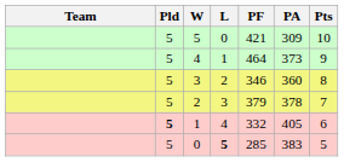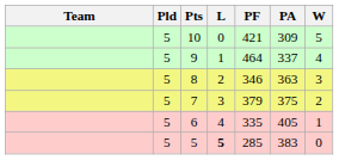columns swapped: W <-> Pts
row 3 | PA: 373 -> 337
row 4 | PA: 360 -> 363
row 5 | PA: 378 -> 375
row 6 | Pld: bold -> normal
row 6 | PF: 332 -> 335
